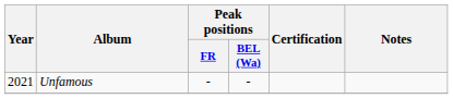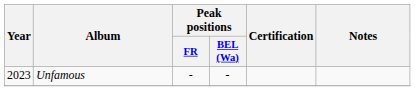Unfamous | Year: 2021 -> 2023
